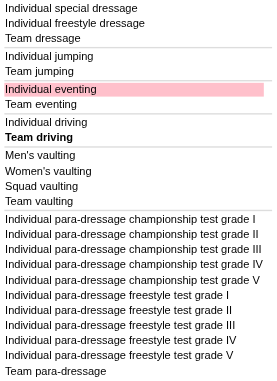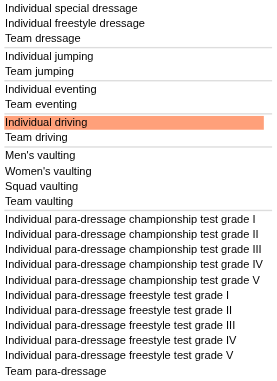Individual eventing | column 1: pink background -> no background
Individual driving | column 1: no background -> lightsalmon background
Team driving | column 1: bold -> normal
